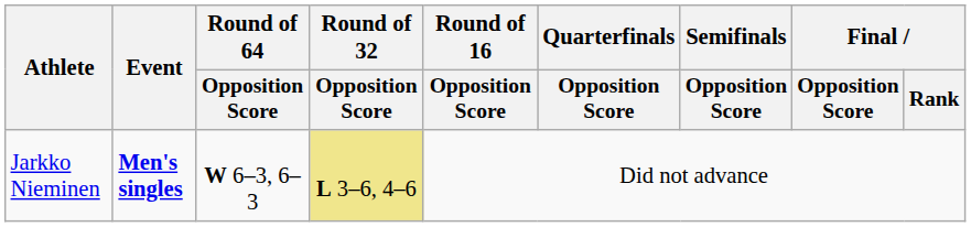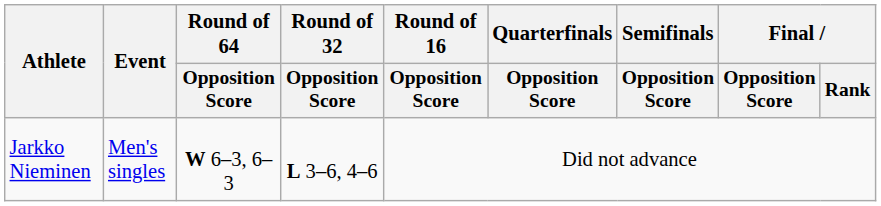Jarkko Nieminen | Event: bold -> normal
Jarkko Nieminen | Round of 32 / Opposition Score: khaki background -> no background
